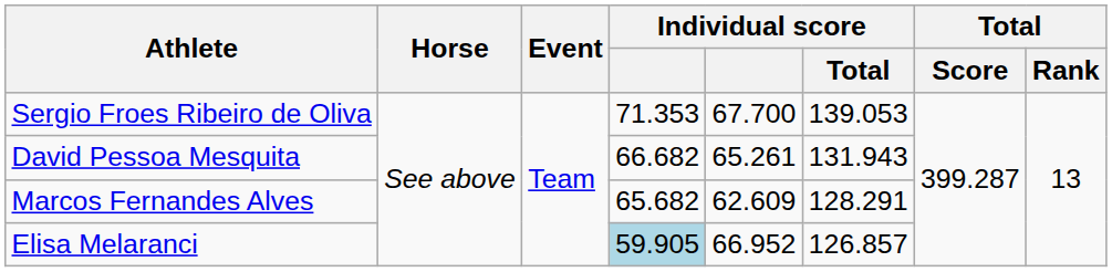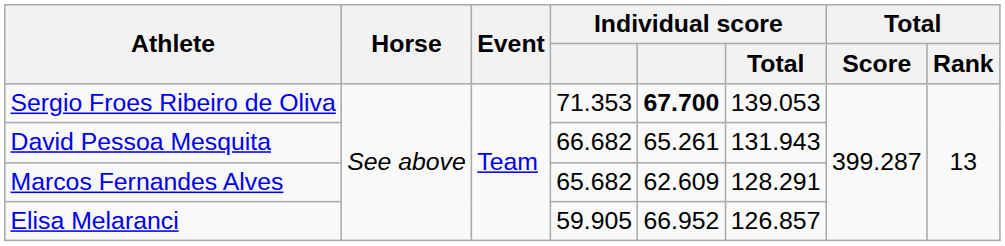Sergio Froes Ribeiro de Oliva | column 5: normal -> bold
Elisa Melaranci | column 4: lightblue background -> no background
